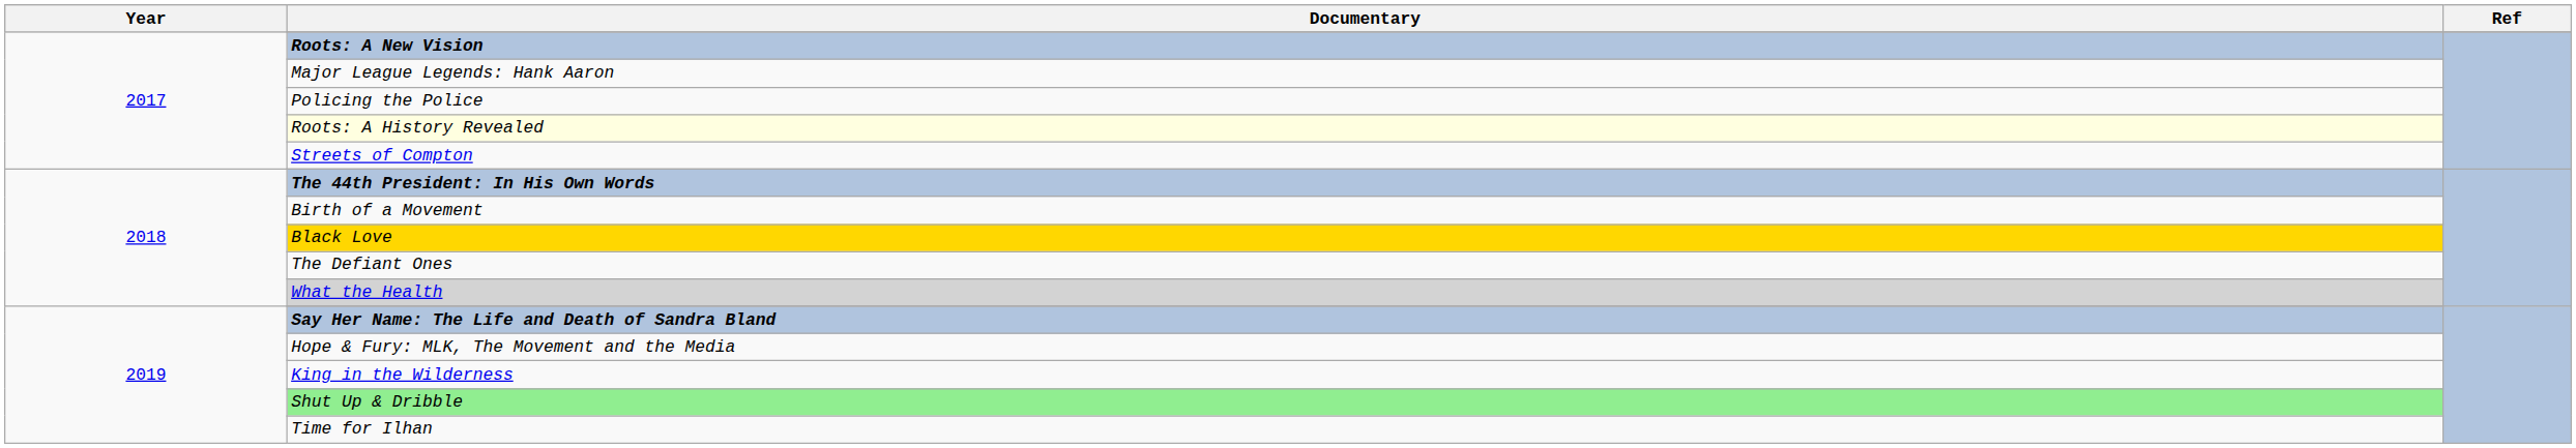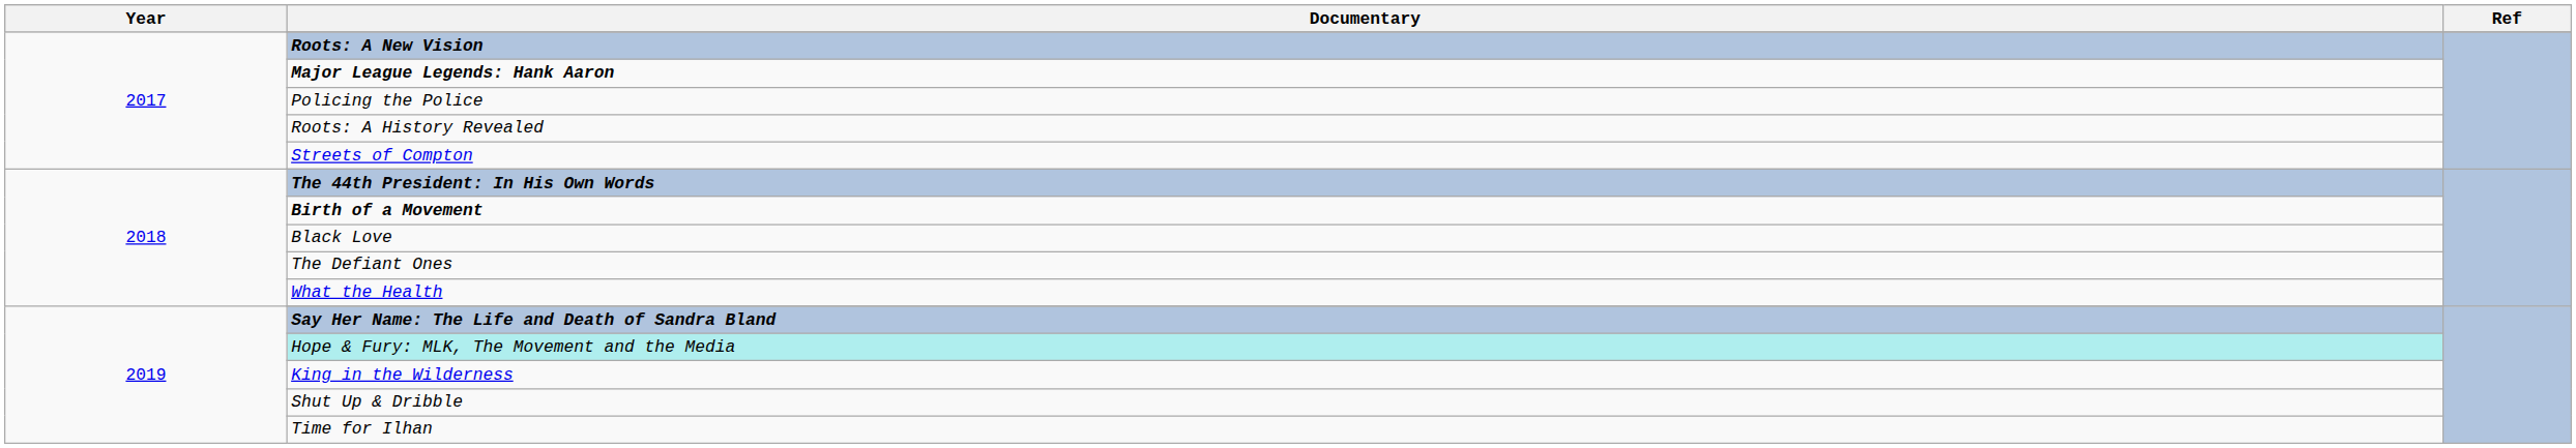Major League Legends: Hank Aaron | Documentary: normal -> bold
Roots: A History Revealed | Documentary: lightyellow background -> no background
Birth of a Movement | Documentary: normal -> bold
Black Love | Documentary: gold background -> no background
What the Health | Documentary: lightgrey background -> no background
Hope & Fury: MLK, The Movement and the Media | Documentary: no background -> paleturquoise background
Shut Up & Dribble | Documentary: lightgreen background -> no background
